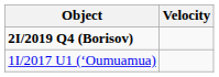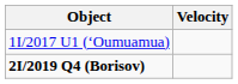rows swapped: 1I/2017 U1 (ʻOumuamua) <-> 2I/2019 Q4 (Borisov)
